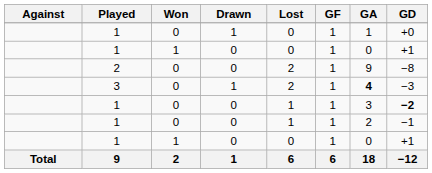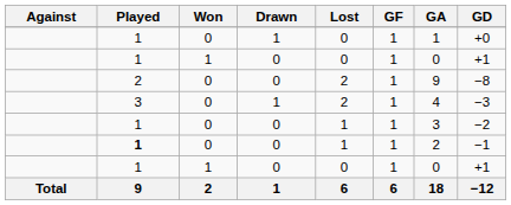row 5 | GA: bold -> normal
row 6 | GD: bold -> normal
row 7 | Played: normal -> bold
